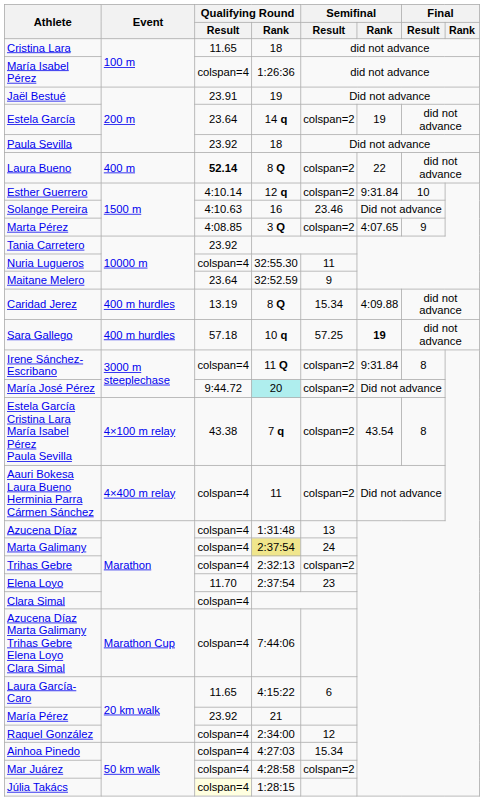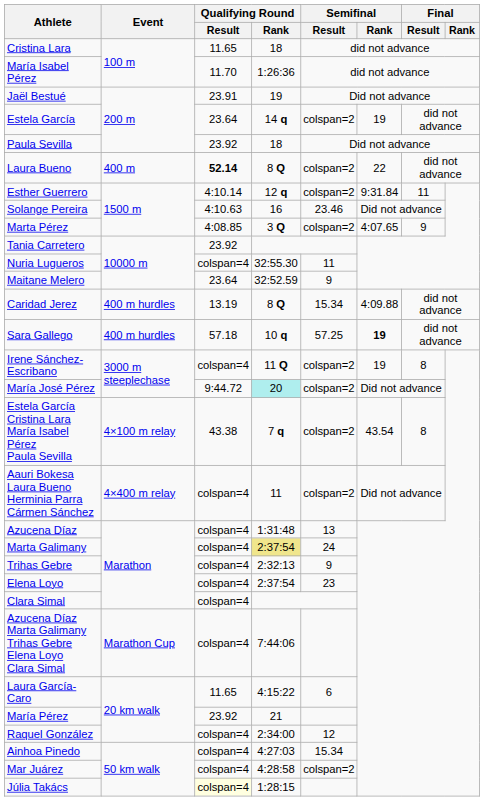María Isabel Pérez | Qualifying Round / Result: colspan=4 -> 11.70
Esther Guerrero | Final / Result: 10 -> 11
Irene Sánchez-Escribano | Semifinal / Rank: 9:31.84 -> 19
Trihas Gebre | Semifinal / Result: colspan=2 -> 9
Elena Loyo | Qualifying Round / Result: 11.70 -> colspan=4
